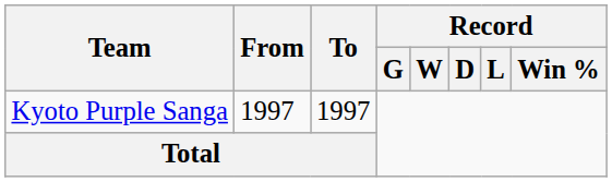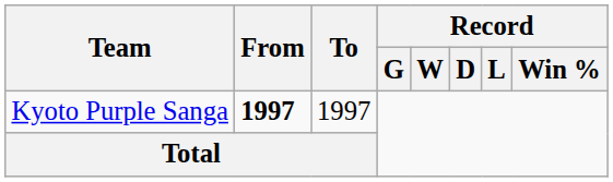Kyoto Purple Sanga | From: normal -> bold
